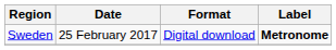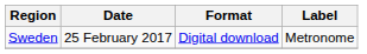Sweden | Label: bold -> normal
